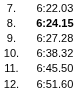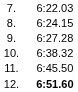8. | column 2: bold -> normal
12. | column 2: normal -> bold
